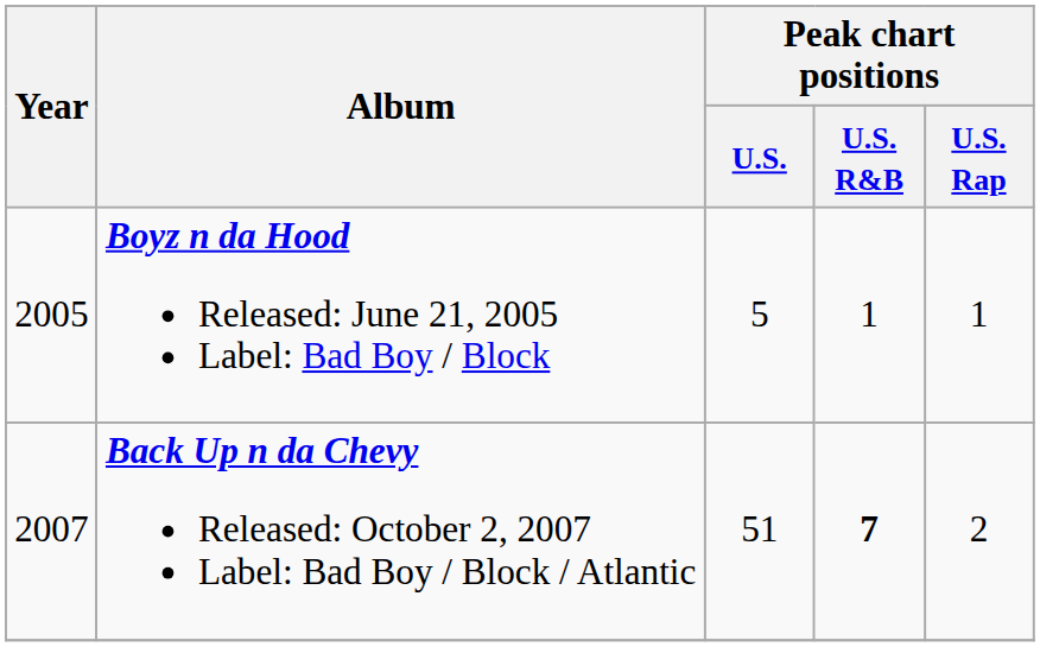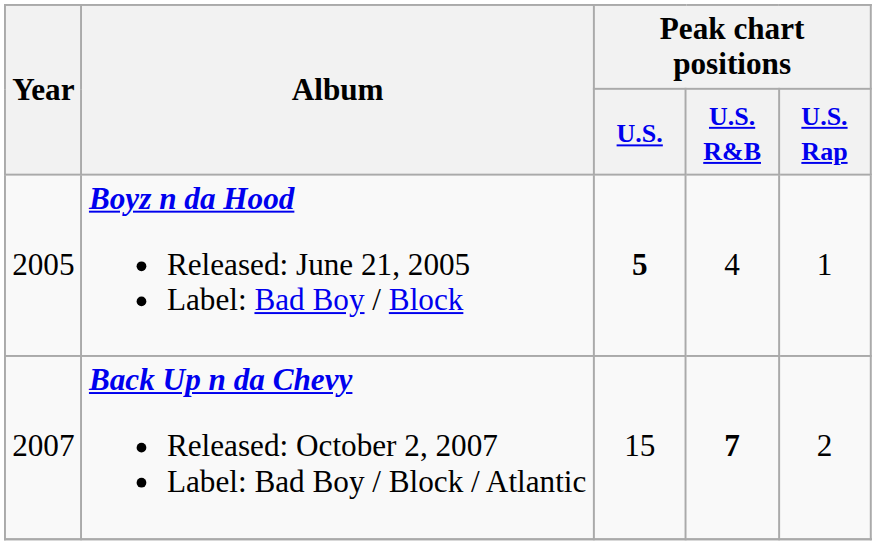row 3 | Peak chart positions / U.S.: normal -> bold
row 3 | Peak chart positions / U.S. R&B: 1 -> 4
row 4 | Peak chart positions / U.S.: 51 -> 15
